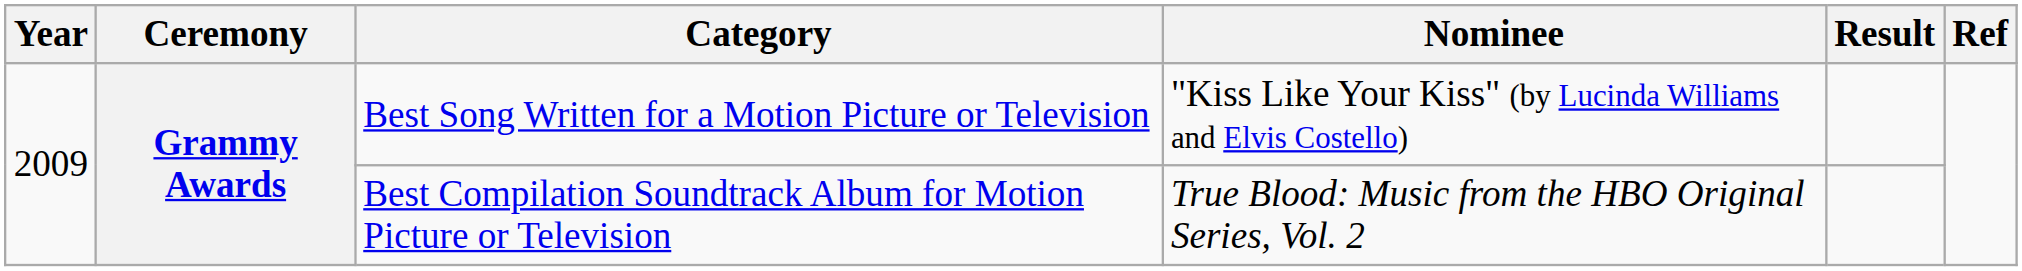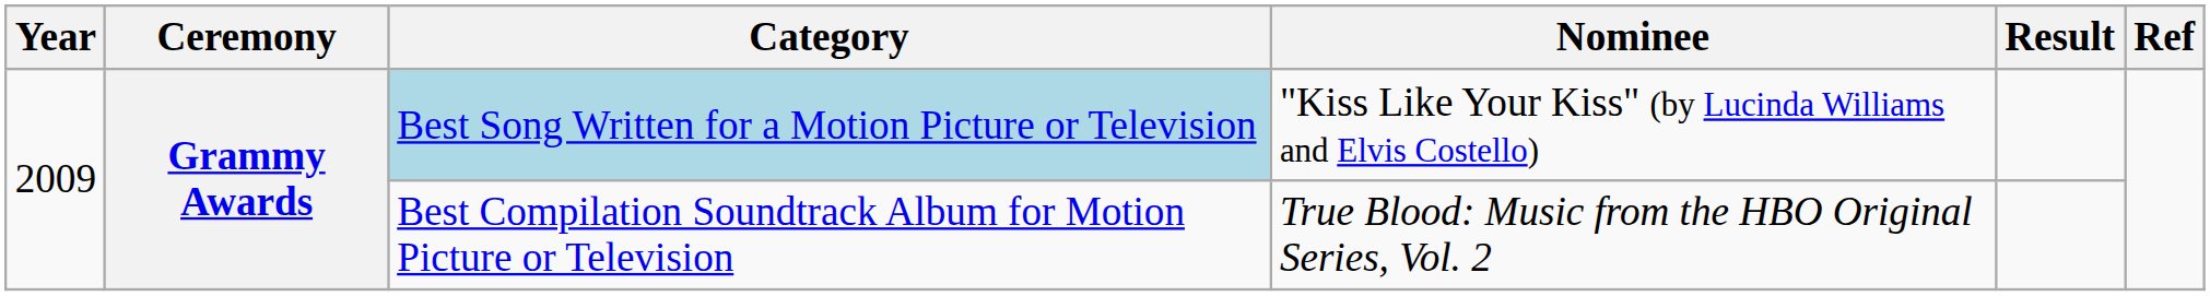Best Song Written for a Motion Picture or Television | Category: no background -> lightblue background
